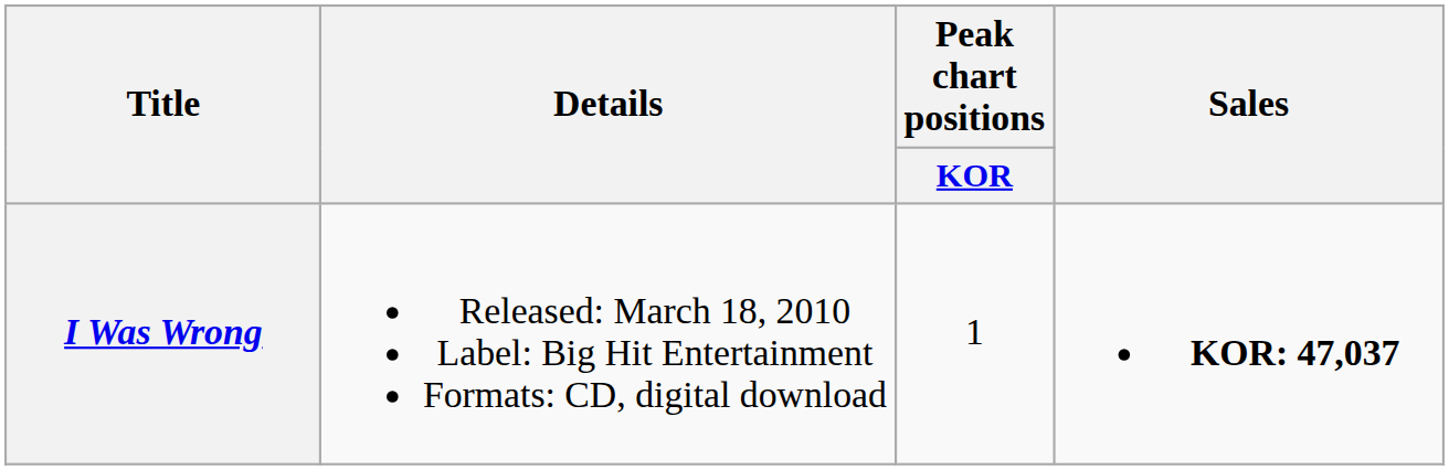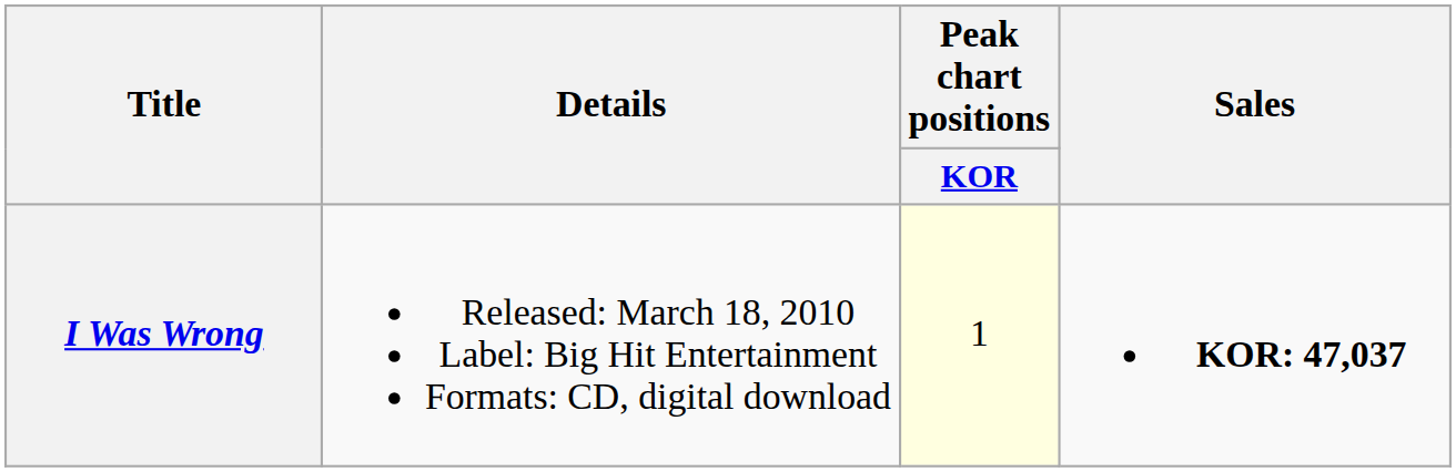I Was Wrong | Peak chart positions / KOR: no background -> lightyellow background
